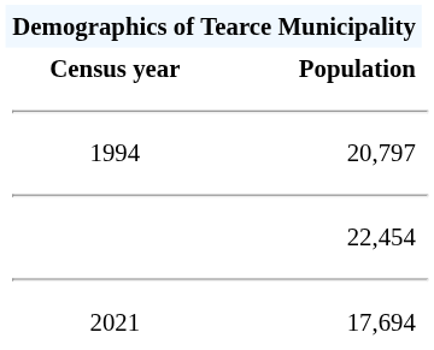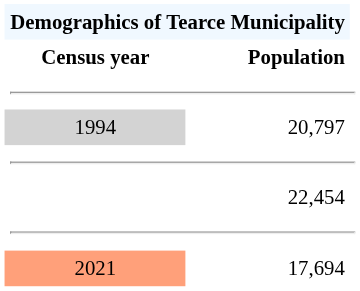20,797 | Demographics of Tearce Municipality / Census year: no background -> lightgrey background
17,694 | Demographics of Tearce Municipality / Census year: no background -> lightsalmon background
